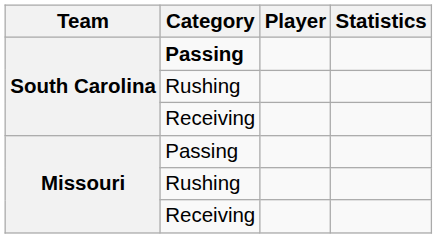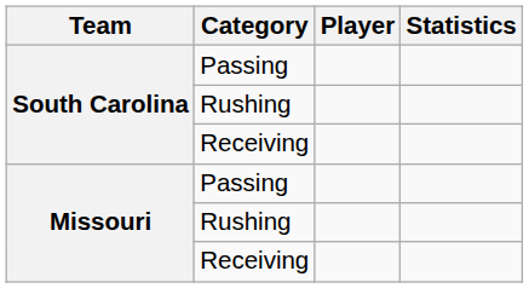South Carolina / Passing | Category: bold -> normal
